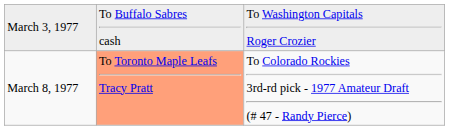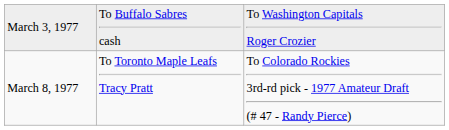March 8, 1977 | column 2: lightsalmon background -> no background
